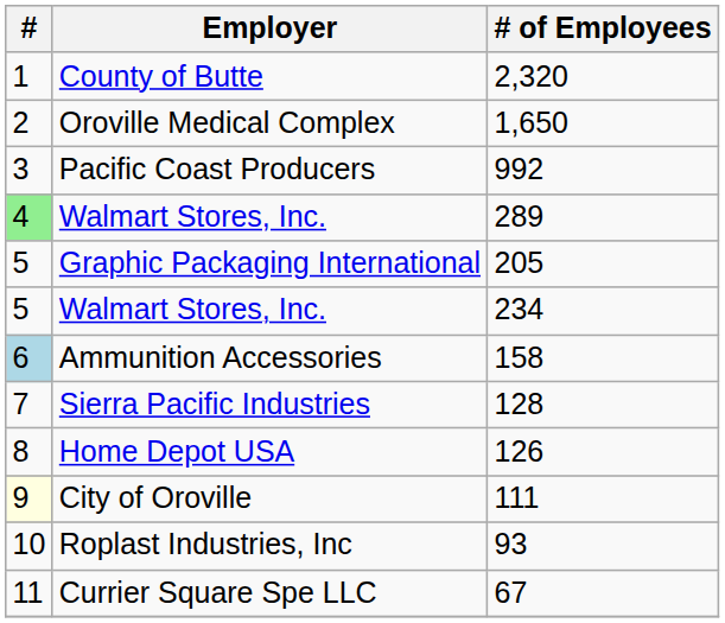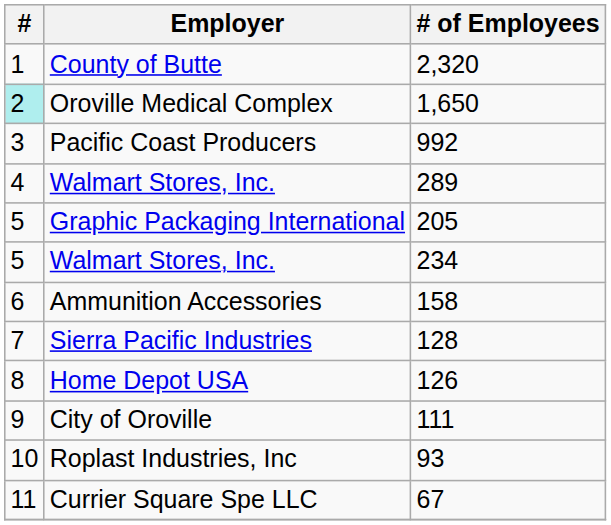Oroville Medical Complex | #: no background -> paleturquoise background
Walmart Stores, Inc. / 289 | #: lightgreen background -> no background
Ammunition Accessories | #: lightblue background -> no background
City of Oroville | #: lightyellow background -> no background
